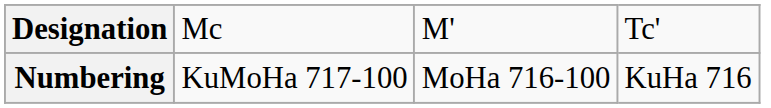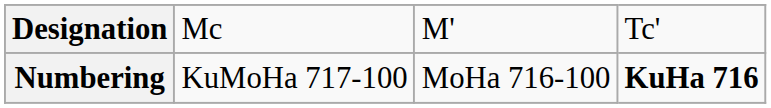Numbering | column 4: normal -> bold
